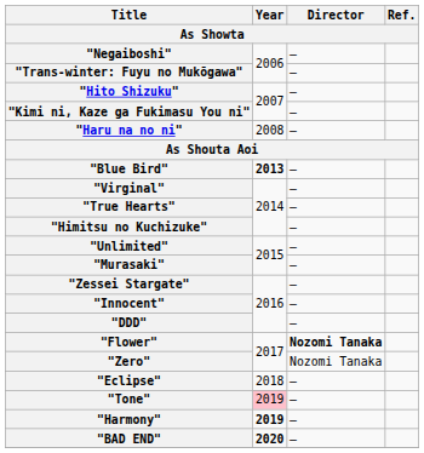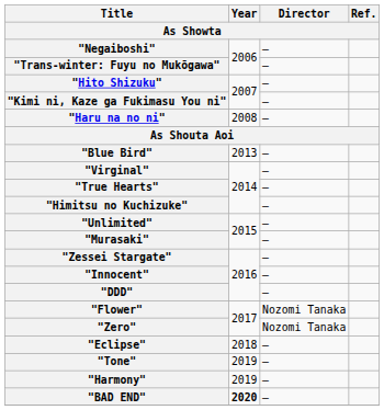"Blue Bird" | Year: bold -> normal
"Flower" | Director: bold -> normal
"Tone" | Year: pink background -> no background
"Harmony" | Year: bold -> normal
